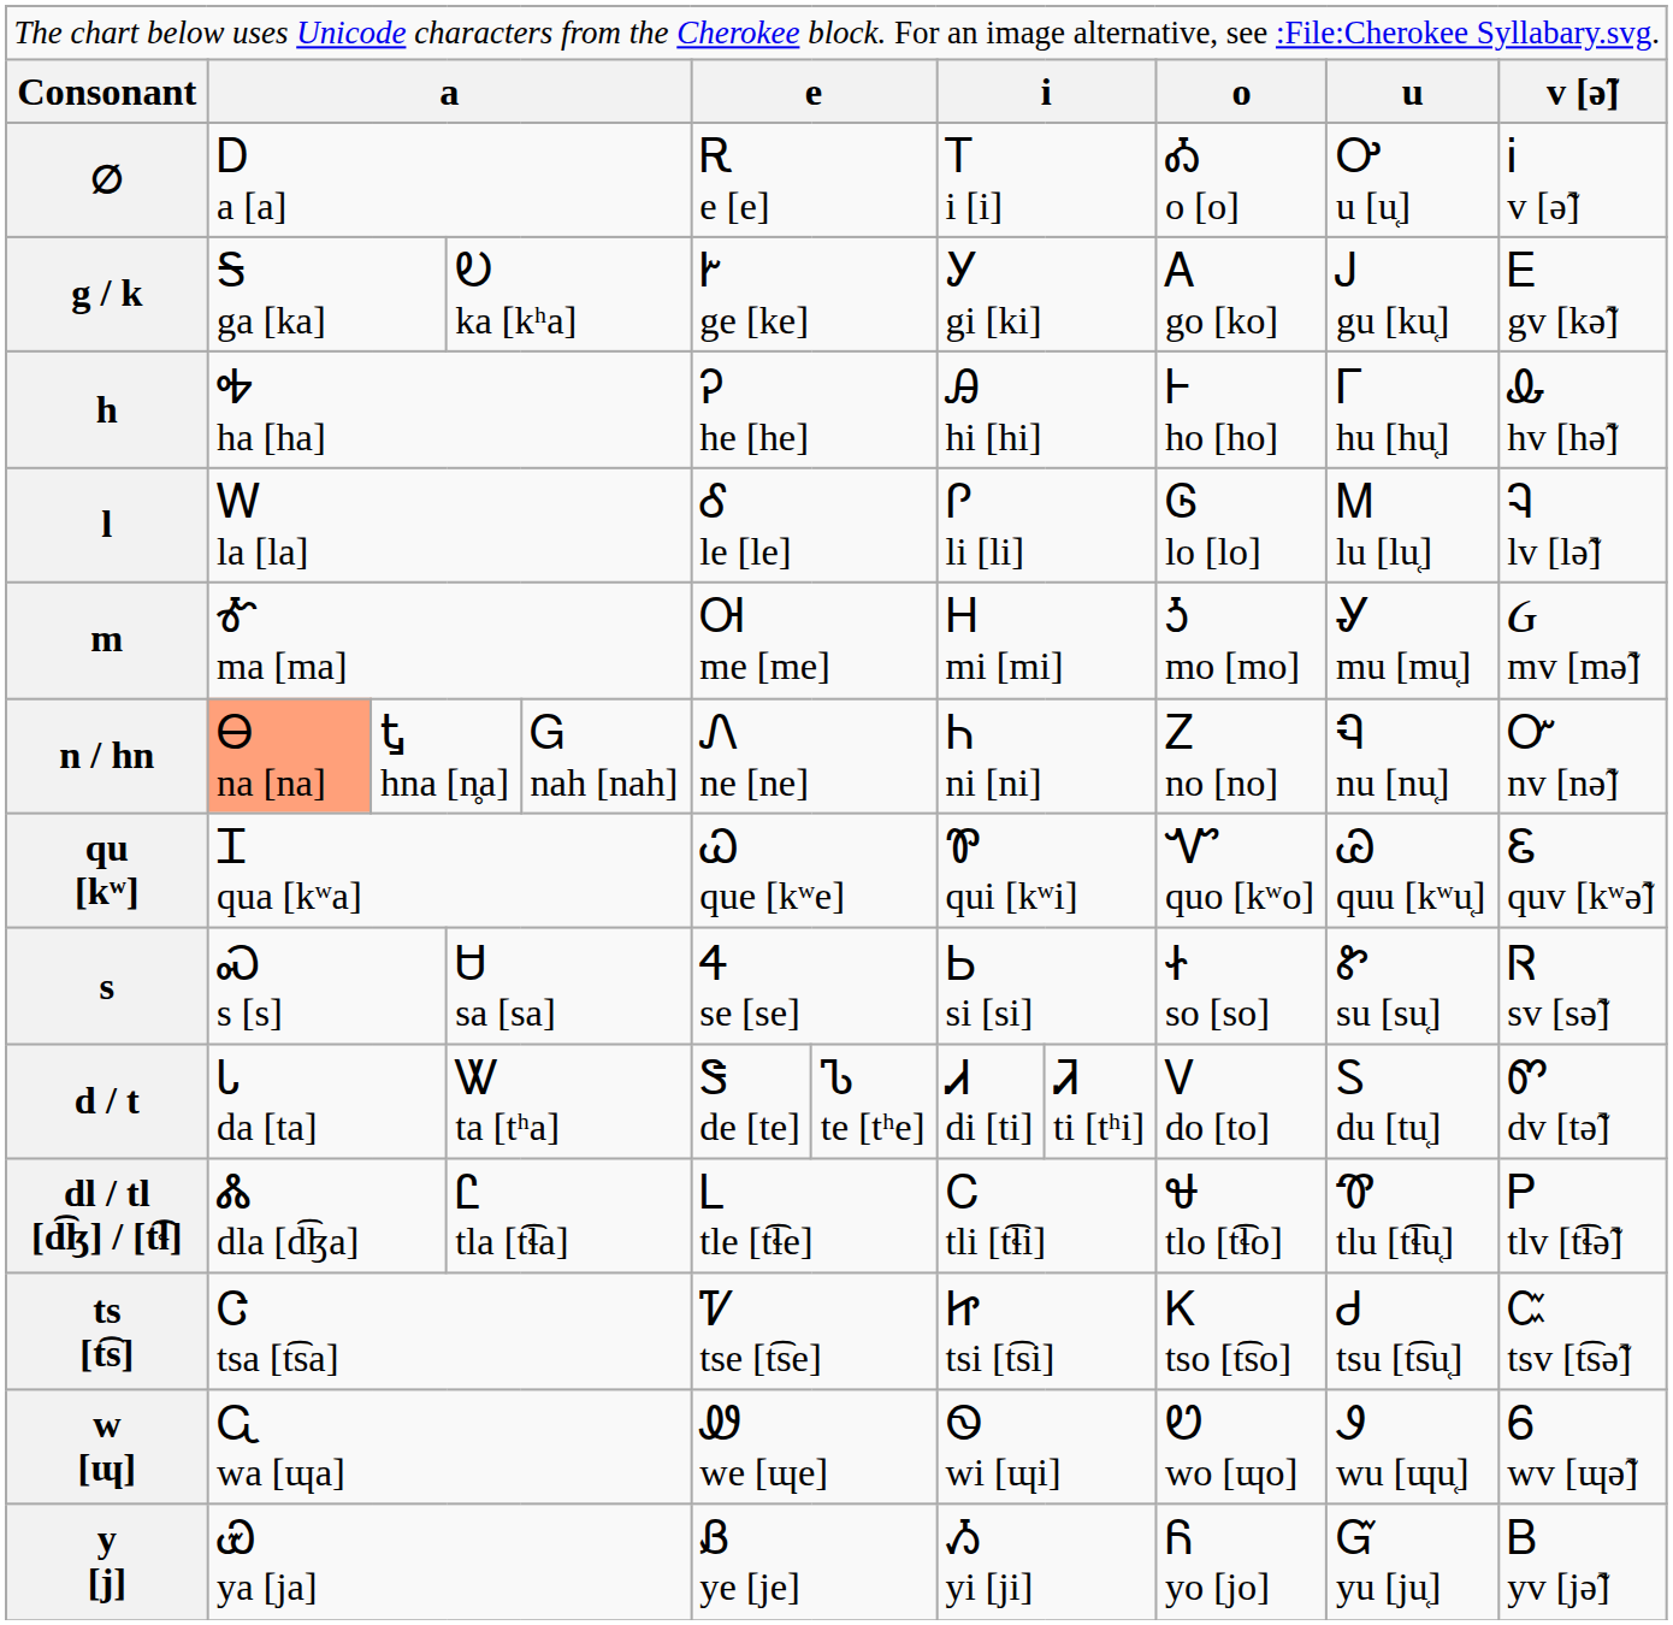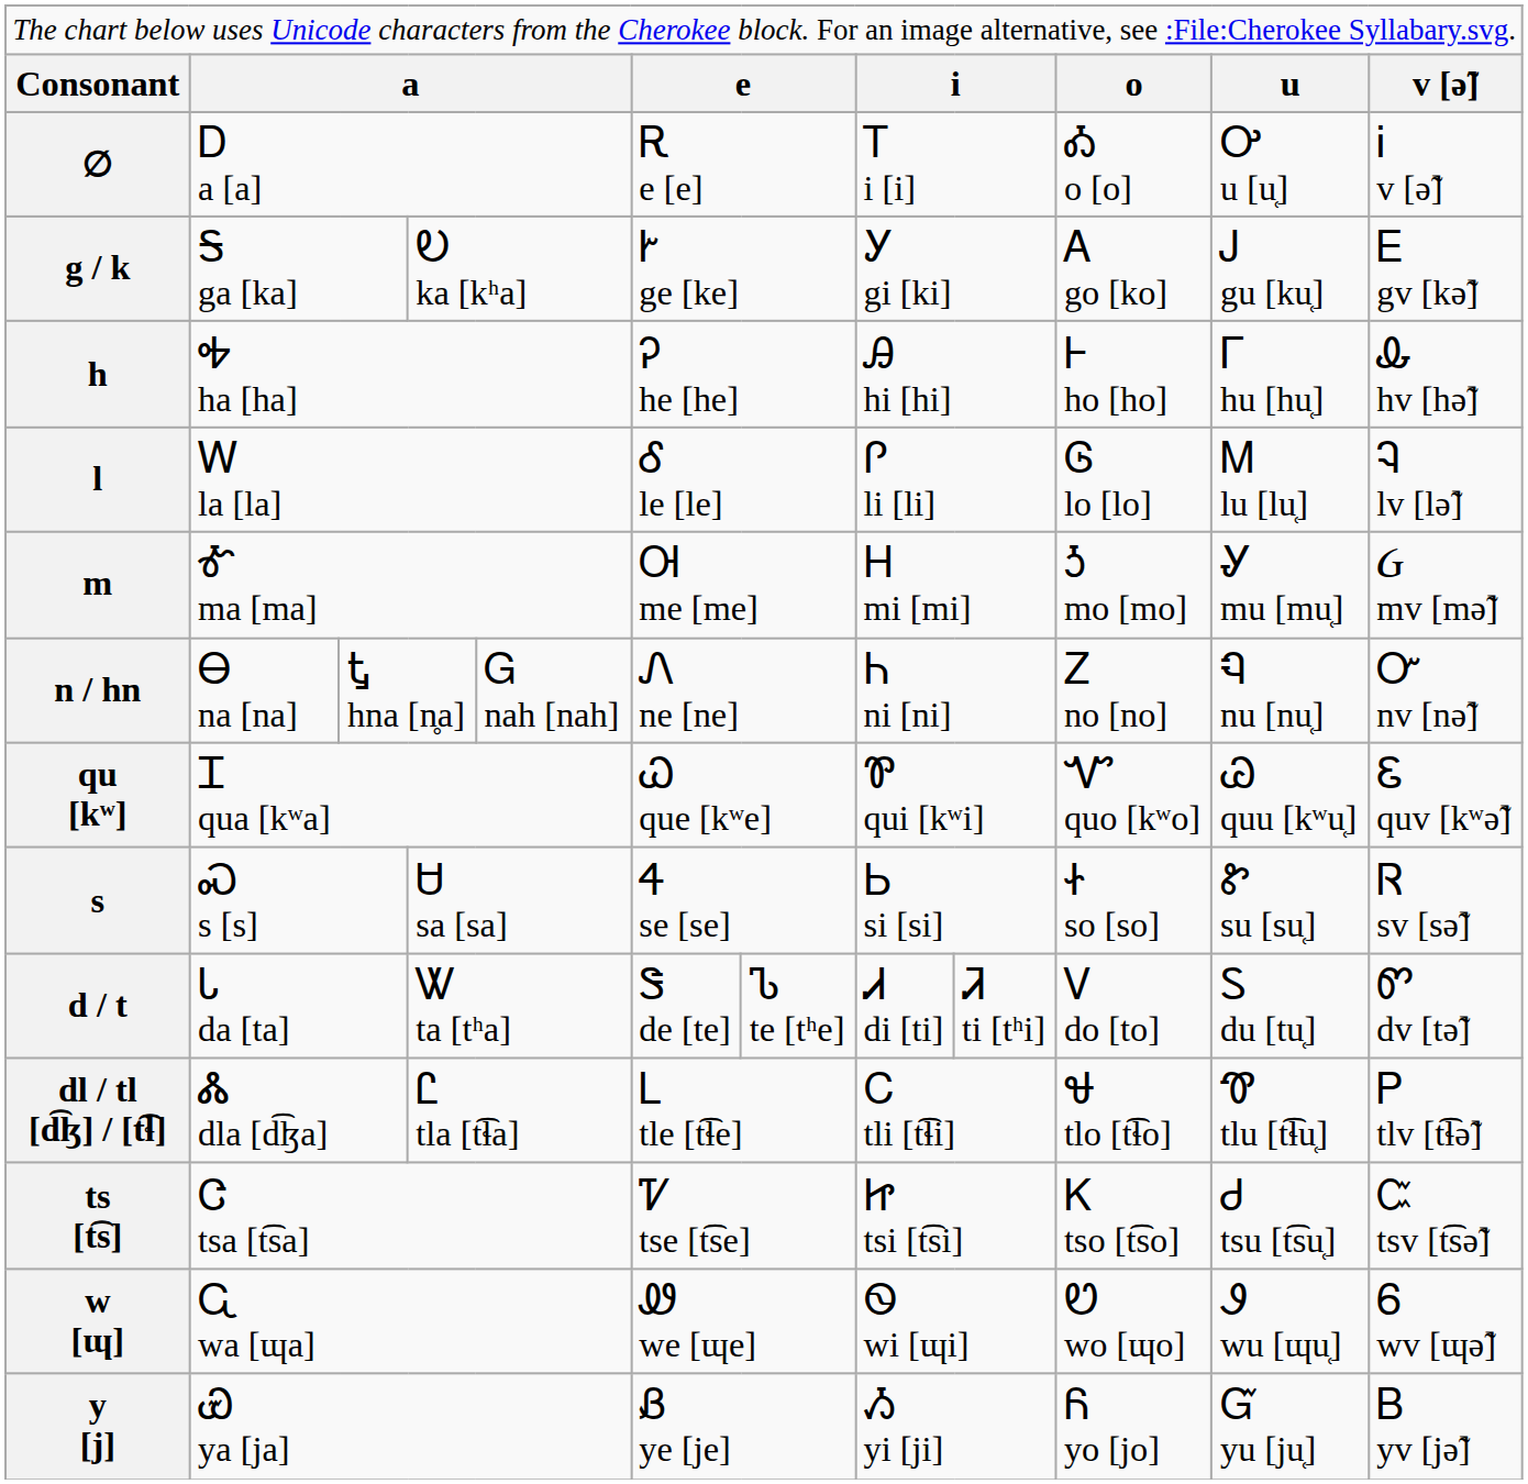n / hn | column 2: lightsalmon background -> no background
